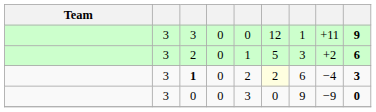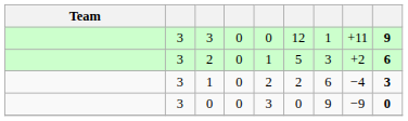row 4 | column 3: bold -> normal
row 4 | column 6: lightyellow background -> no background
